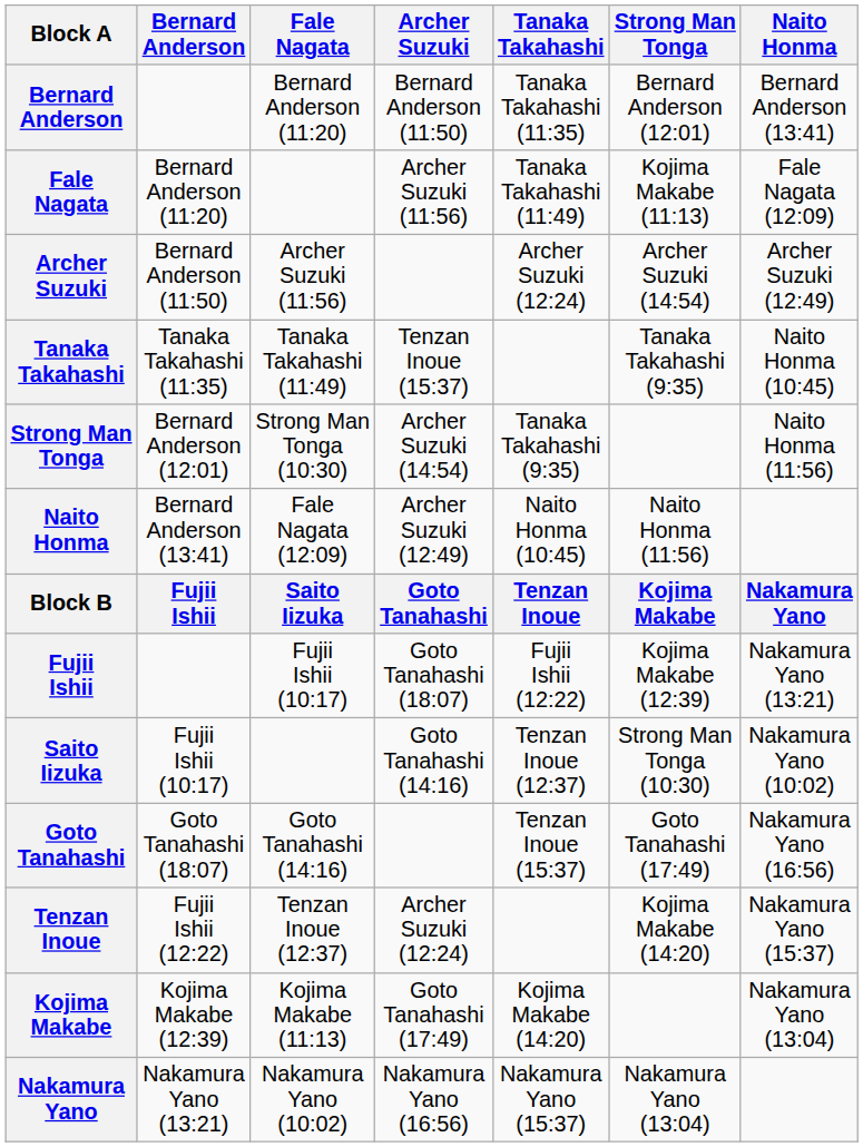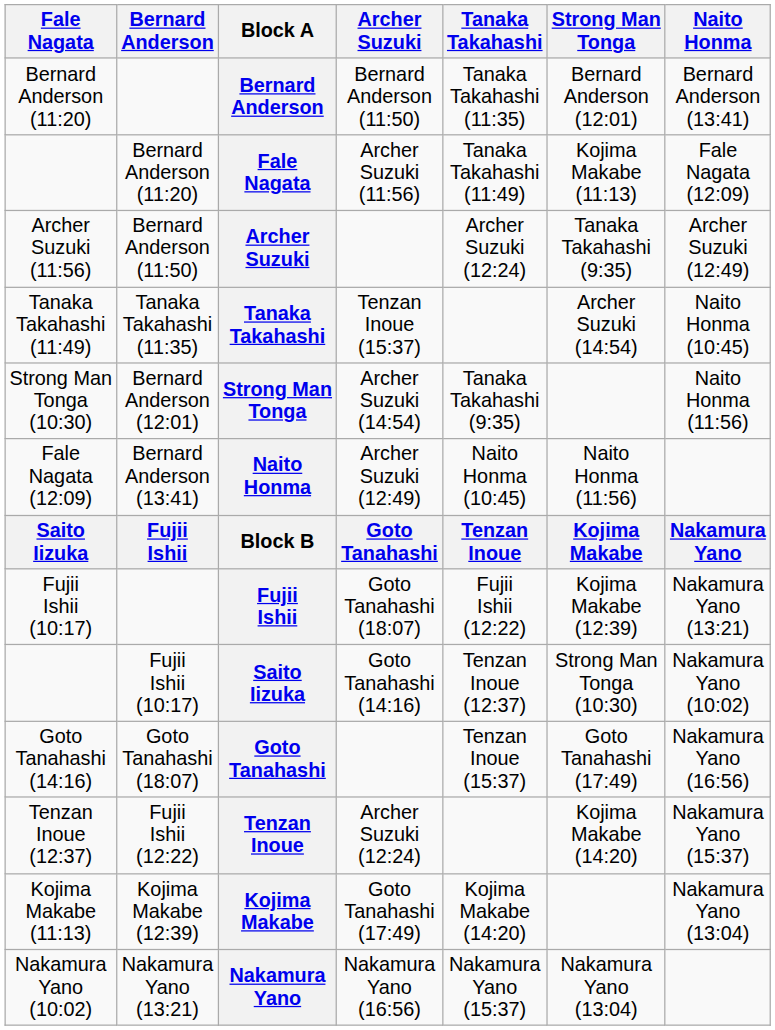columns swapped: Block A <-> Fale Nagata
row 4 | Strong Man Tonga: Archer Suzuki (14:54) -> Tanaka Takahashi (9:35)
row 5 | Strong Man Tonga: Tanaka Takahashi (9:35) -> Archer Suzuki (14:54)
